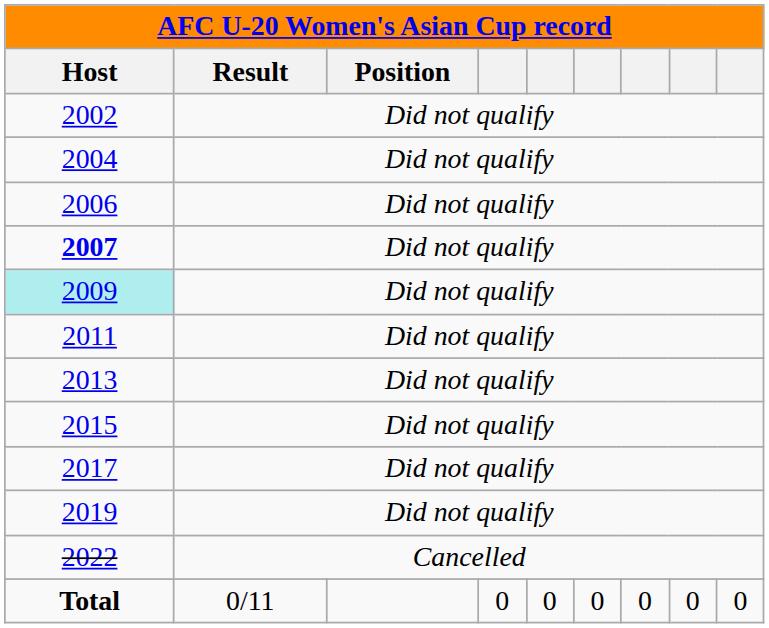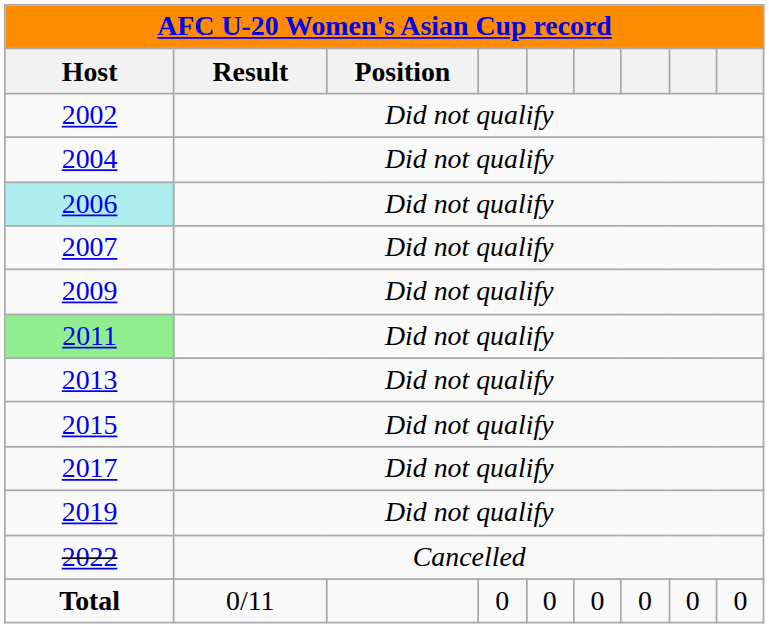2006 | Host: no background -> paleturquoise background
2007 | Host: bold -> normal
2009 | Host: paleturquoise background -> no background
2011 | Host: no background -> lightgreen background
